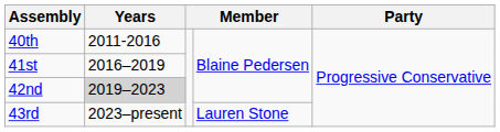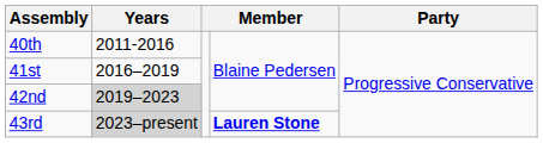43rd | Years: no background -> lightgrey background
43rd | column 4: normal -> bold
